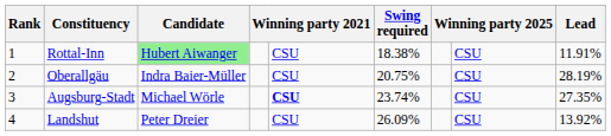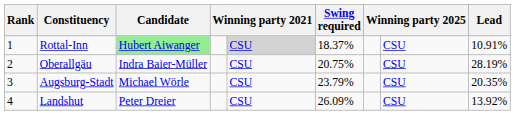Rottal-Inn | column 5: no background -> lightgrey background
Rottal-Inn | Swing required: 18.38% -> 18.37%
Rottal-Inn | Lead: 11.91% -> 10.91%
Augsburg-Stadt | column 5: bold -> normal
Augsburg-Stadt | Swing required: 23.74% -> 23.79%
Augsburg-Stadt | Lead: 27.35% -> 20.35%
